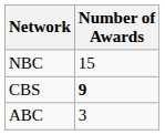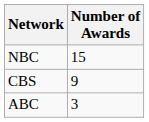CBS | Number of Awards: bold -> normal
